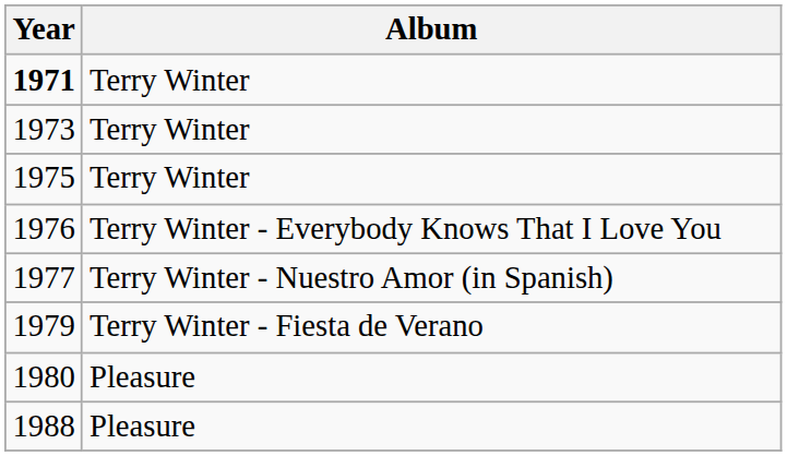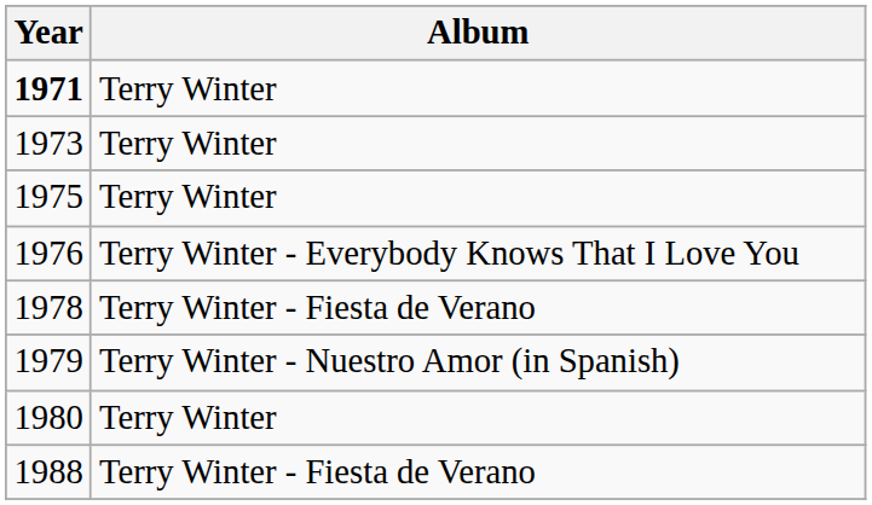row 6 | Year: 1977 -> 1978
row 6 | Album: Terry Winter - Nuestro Amor (in Spanish) -> Terry Winter - Fiesta de Verano
row 7 | Album: Terry Winter - Fiesta de Verano -> Terry Winter - Nuestro Amor (in Spanish)
row 8 | Album: Pleasure -> Terry Winter
row 9 | Album: Pleasure -> Terry Winter - Fiesta de Verano
